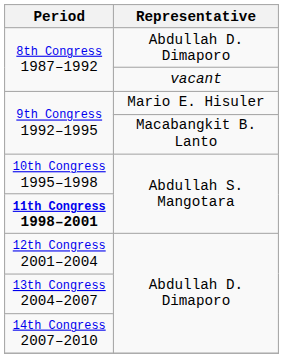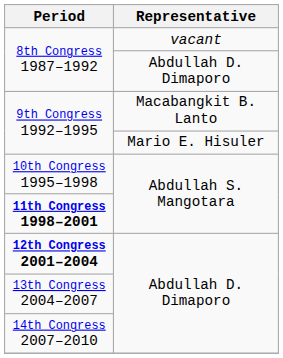row 2 | Representative: Abdullah D. Dimaporo -> vacant
row 3 | Representative: vacant -> Abdullah D. Dimaporo
row 4 | Representative: Mario E. Hisuler -> Macabangkit B. Lanto
row 5 | Representative: Macabangkit B. Lanto -> Mario E. Hisuler
row 8 | Period: normal -> bold
